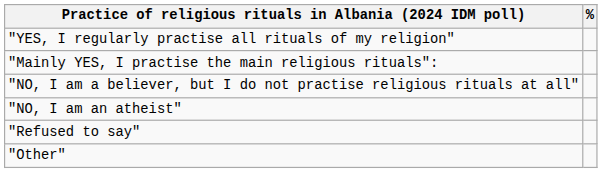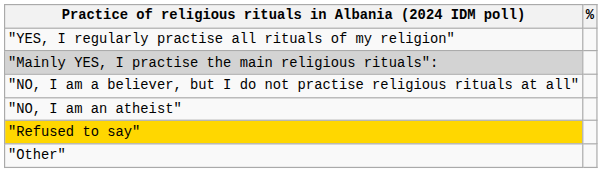"Mainly YES, I practise the main religious rituals": | Practice of religious rituals in Albania (2024 IDM poll): no background -> lightgrey background
"Refused to say" | Practice of religious rituals in Albania (2024 IDM poll): no background -> gold background
